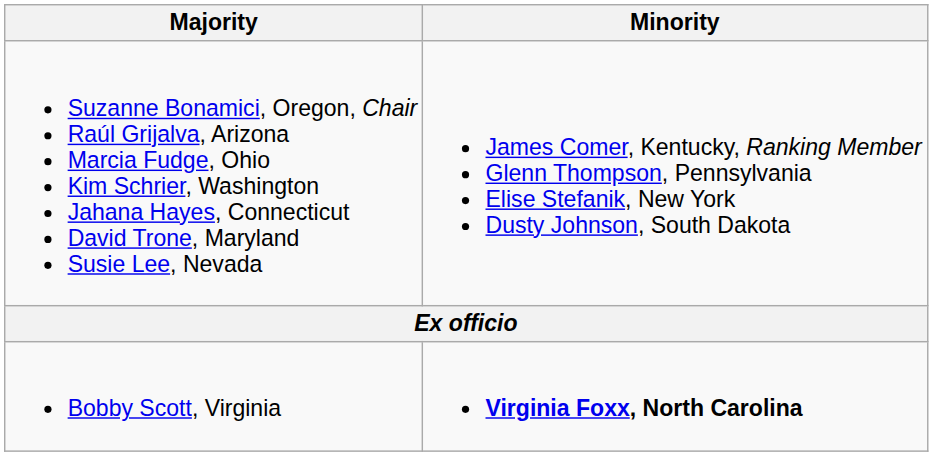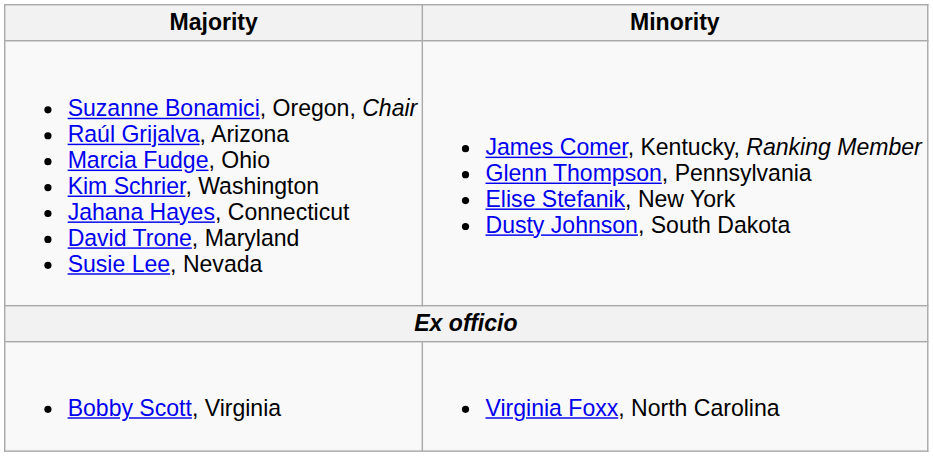Bobby Scott, Virginia | Minority: bold -> normal
